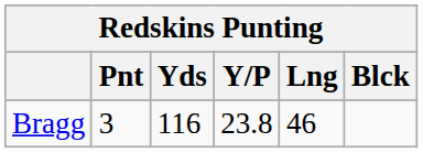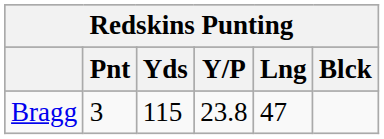Bragg | Yds: 116 -> 115
Bragg | Lng: 46 -> 47
